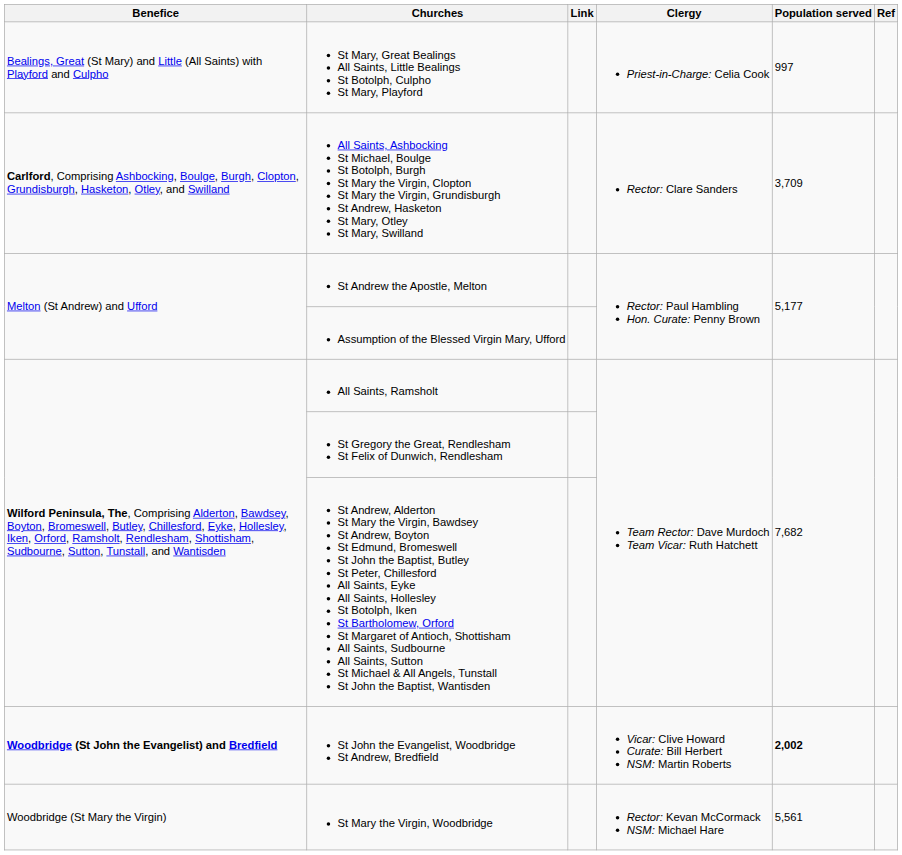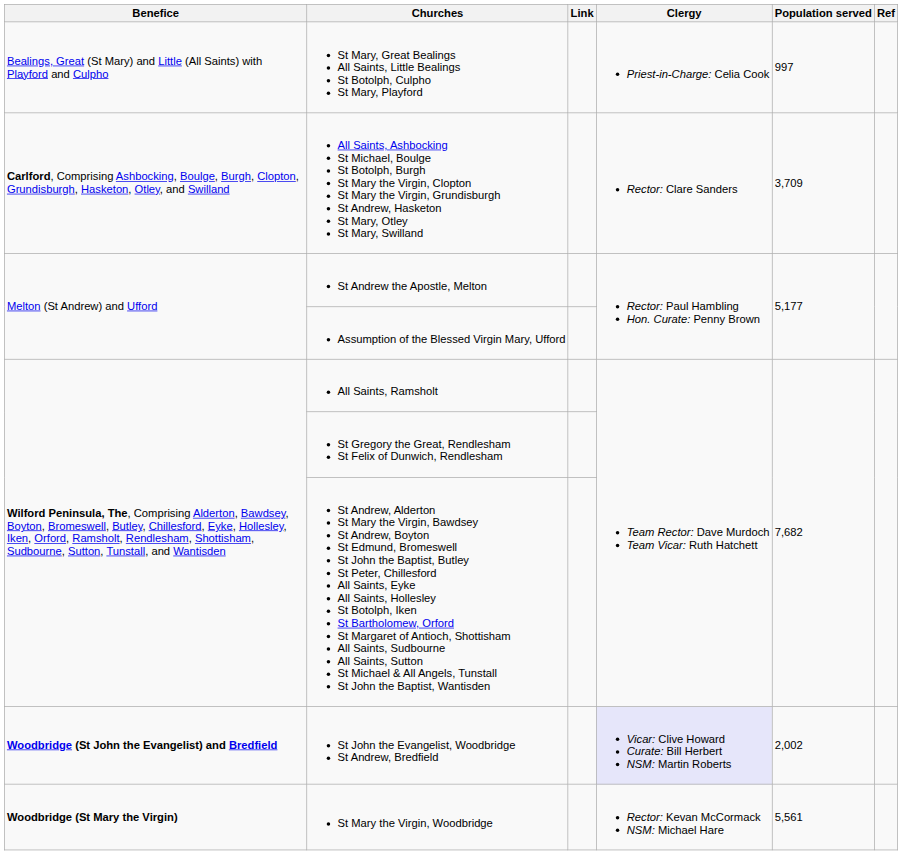St John the Evangelist, Woodbridge St Andrew, Bredfield | Clergy: no background -> lavender background
St John the Evangelist, Woodbridge St Andrew, Bredfield | Population served: bold -> normal
St Mary the Virgin, Woodbridge | Benefice: normal -> bold
